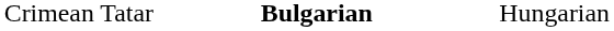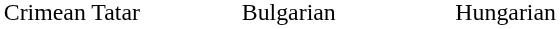Crimean Tatar | column 2: bold -> normal
